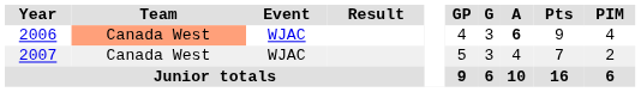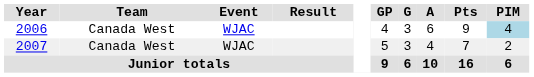2006 | Team: lightsalmon background -> no background
2006 | A: bold -> normal
2006 | PIM: no background -> lightblue background
